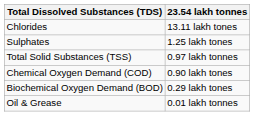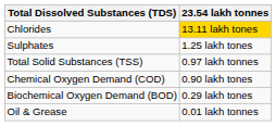Chlorides | 23.54 lakh tonnes: no background -> gold background
